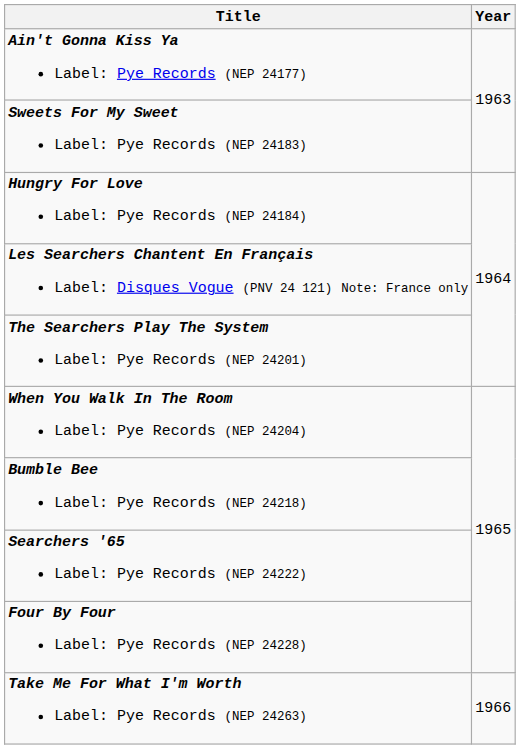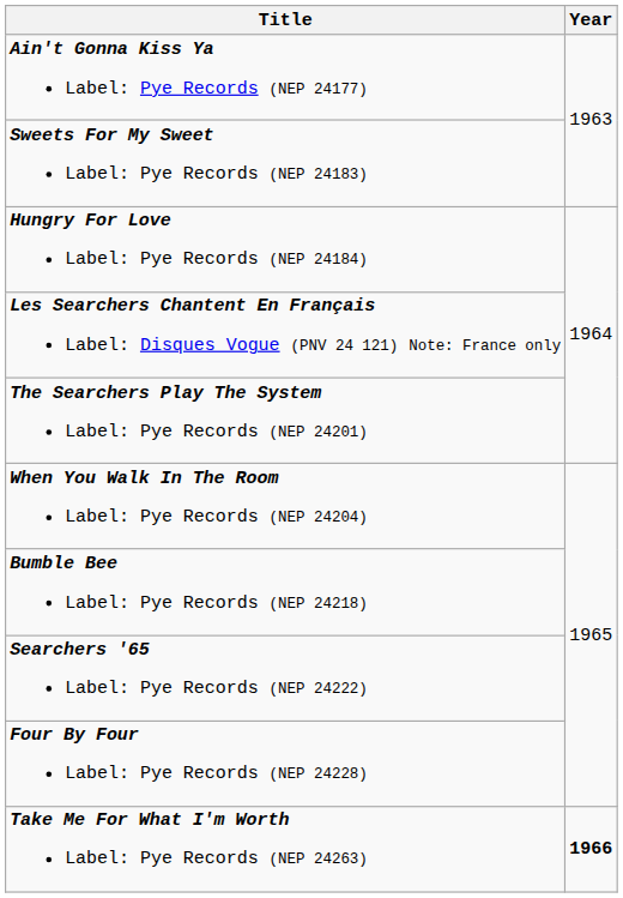Take Me For What I'm Worth Label: Pye Records (NEP 24263) | Year: normal -> bold
